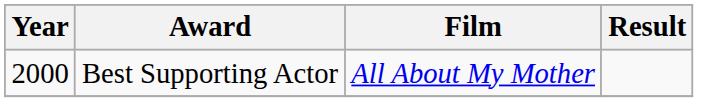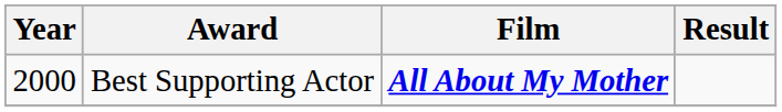row 2 | Film: normal -> bold
